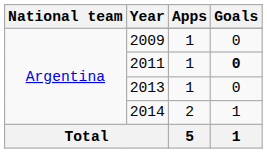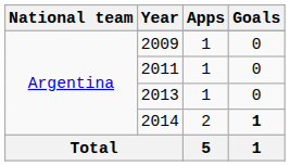2011 | Goals: bold -> normal
2014 | Goals: normal -> bold
